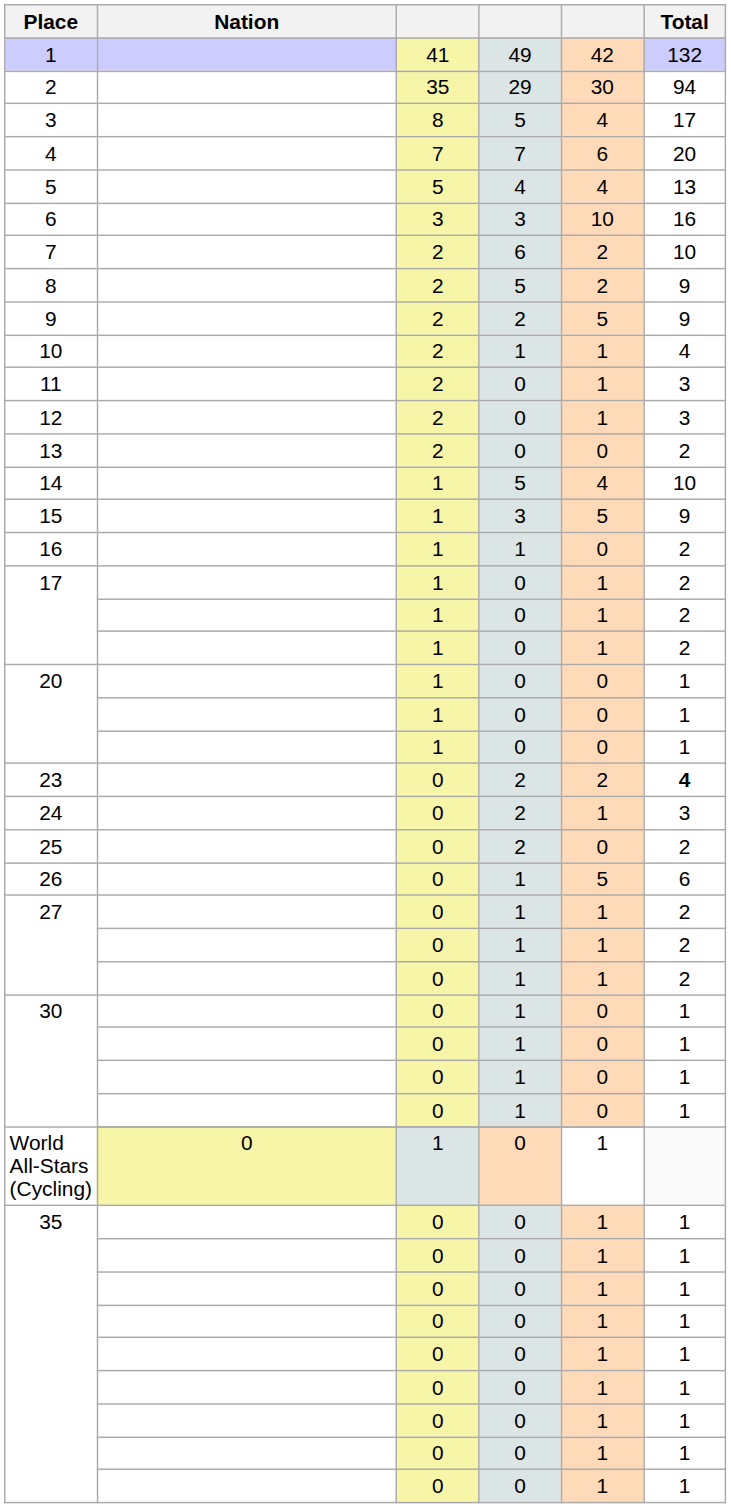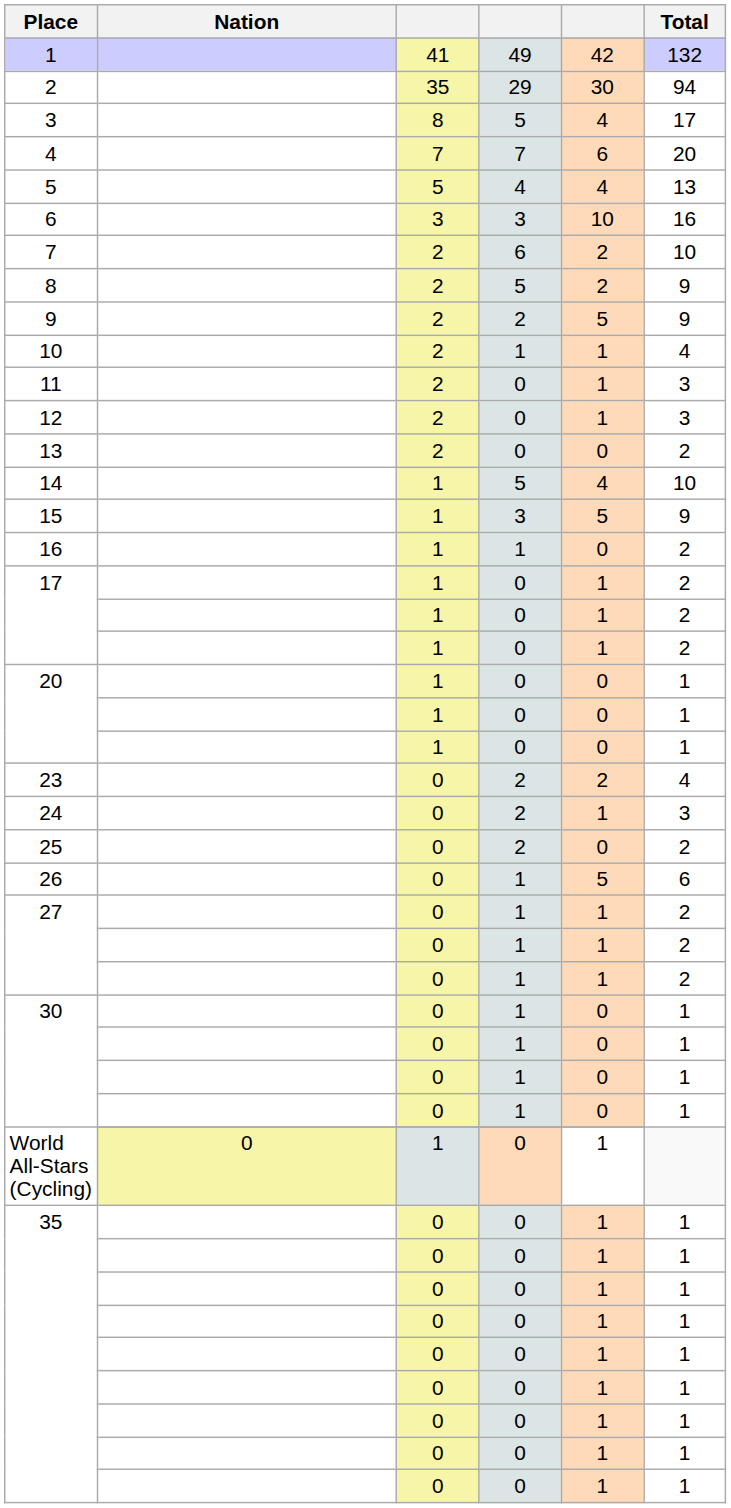23 | Total: bold -> normal
